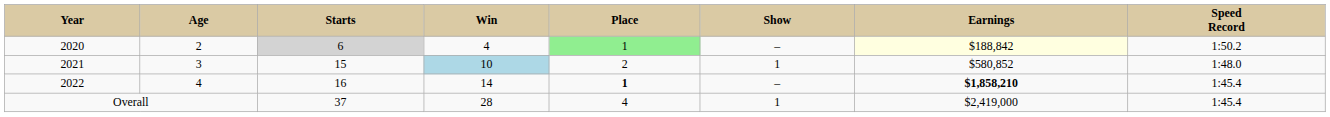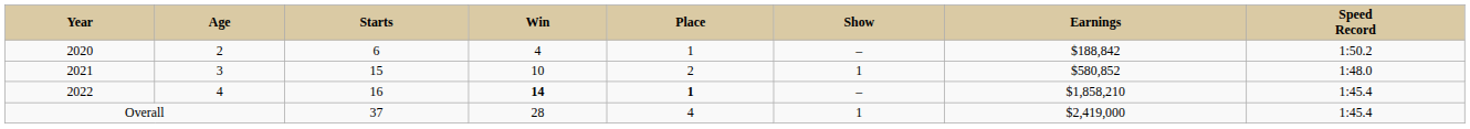2020 | Starts: lightgrey background -> no background
2020 | Place: lightgreen background -> no background
2020 | Earnings: lightyellow background -> no background
2021 | Win: lightblue background -> no background
2022 | Win: normal -> bold
2022 | Earnings: bold -> normal
